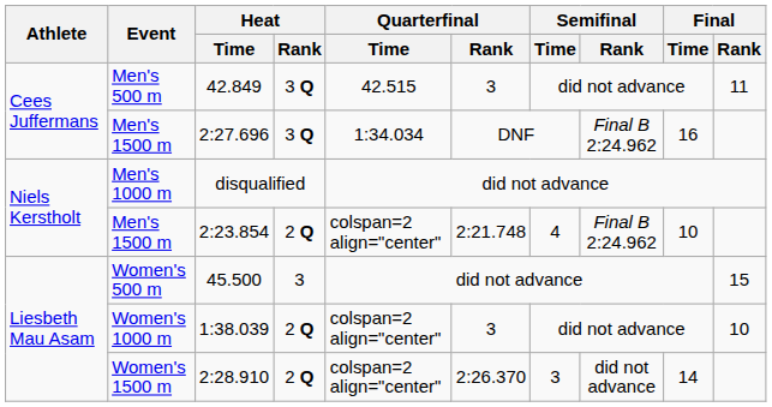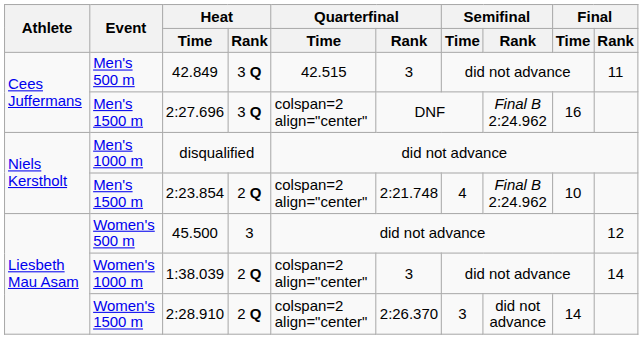2:27.696 | Quarterfinal / Time: 1:34.034 -> colspan=2 align="center"
45.500 | Final / Rank: 15 -> 12
1:38.039 | Final / Rank: 10 -> 14
